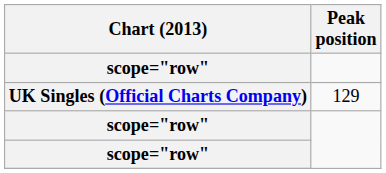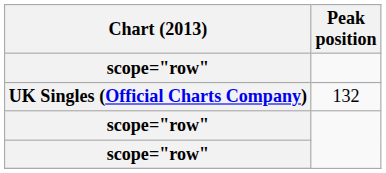UK Singles (Official Charts Company) | Peak position: 129 -> 132
